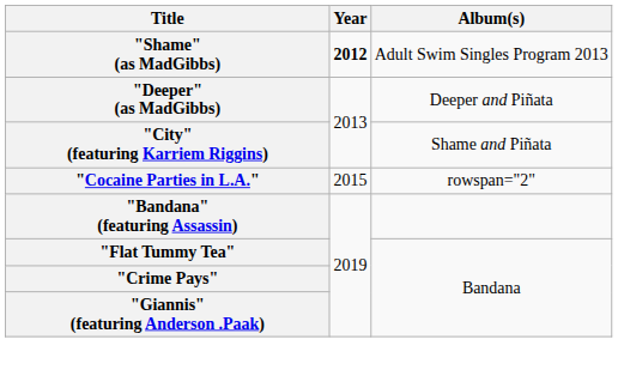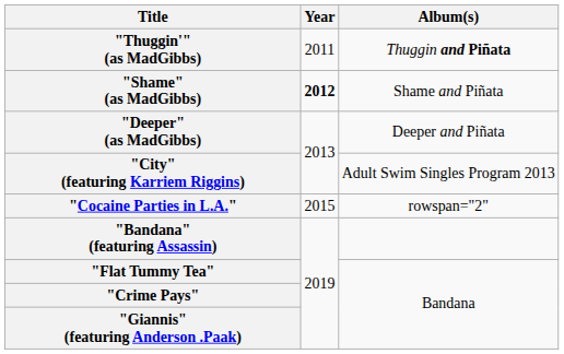+ row: "Thuggin'" (as MadGibbs) | 2011 | Thuggin and Piñata
"Shame" (as MadGibbs) | Album(s): Adult Swim Singles Program 2013 -> Shame and Piñata
"City" (featuring Karriem Riggins) | Album(s): Shame and Piñata -> Adult Swim Singles Program 2013
